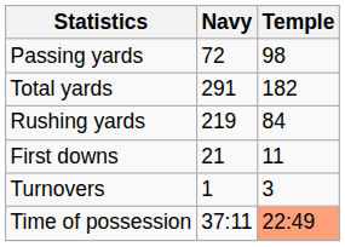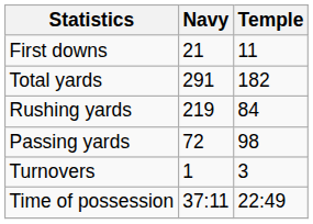rows swapped: First downs <-> Passing yards
Time of possession | Temple: lightsalmon background -> no background
